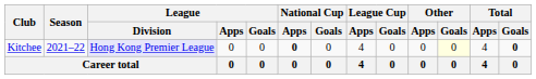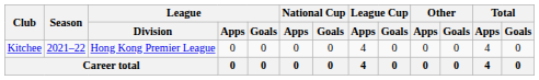Kitchee | League / Division: lavender background -> no background
Kitchee | National Cup / Apps: bold -> normal
Kitchee | Other / Goals: lightyellow background -> no background
Kitchee | Total / Goals: bold -> normal
